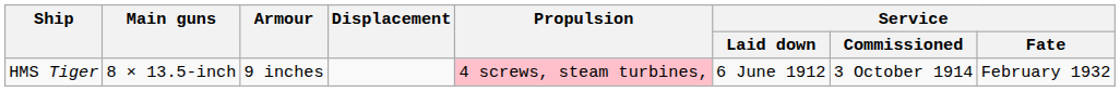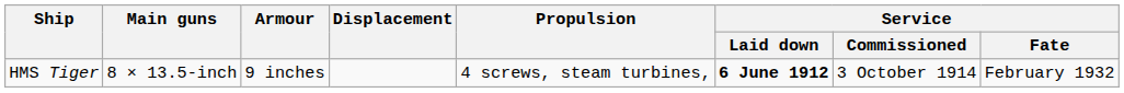HMS Tiger | Propulsion: pink background -> no background
HMS Tiger | Service / Laid down: normal -> bold
